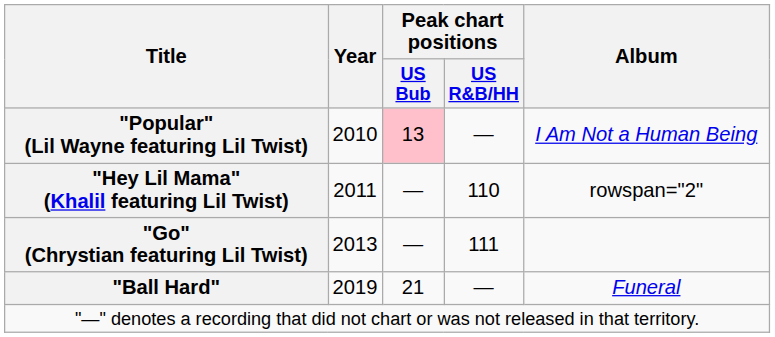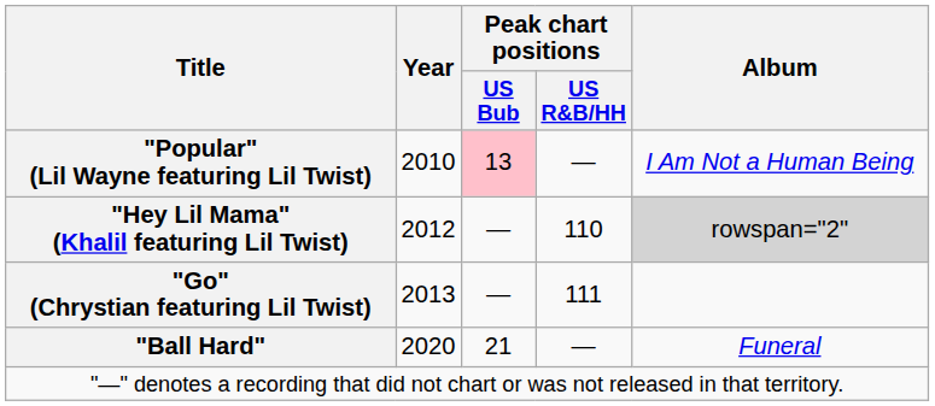"Hey Lil Mama" (Khalil featuring Lil Twist) | Year: 2011 -> 2012
"Hey Lil Mama" (Khalil featuring Lil Twist) | Album: no background -> lightgrey background
"Ball Hard" | Year: 2019 -> 2020
